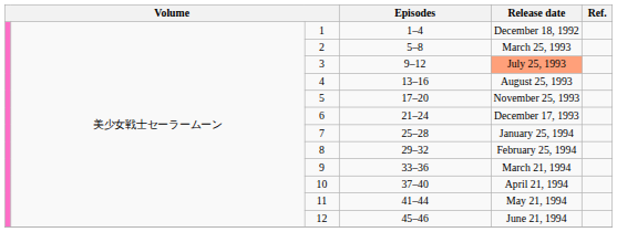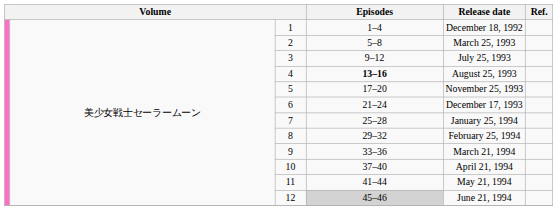3 | Release date: lightsalmon background -> no background
4 | Episodes: normal -> bold
12 | Episodes: no background -> lightgrey background
